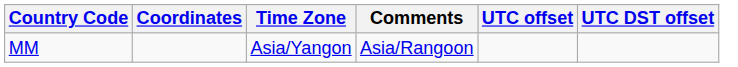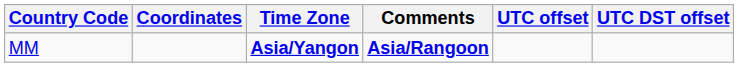MM | Time Zone: normal -> bold
MM | Comments: normal -> bold
